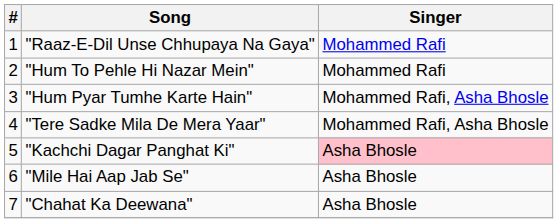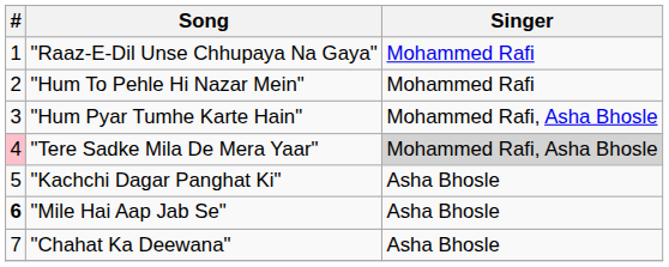"Tere Sadke Mila De Mera Yaar" | #: no background -> pink background
"Tere Sadke Mila De Mera Yaar" | Singer: no background -> lightgrey background
"Kachchi Dagar Panghat Ki" | Singer: pink background -> no background
"Mile Hai Aap Jab Se" | #: normal -> bold
